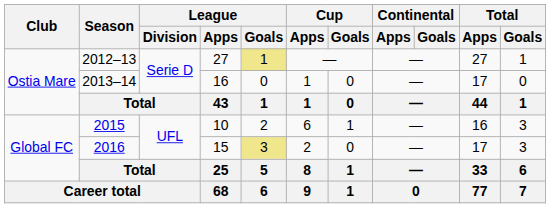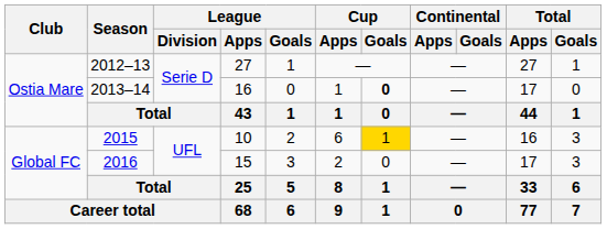2012–13 | League / Goals: khaki background -> no background
2013–14 | Cup / Goals: normal -> bold
2015 | Cup / Goals: no background -> gold background
2016 | League / Goals: khaki background -> no background
